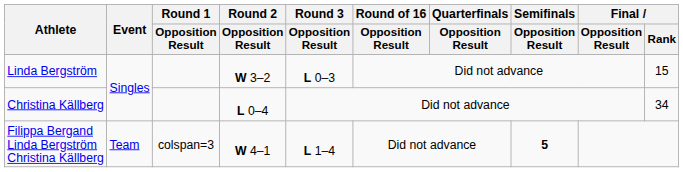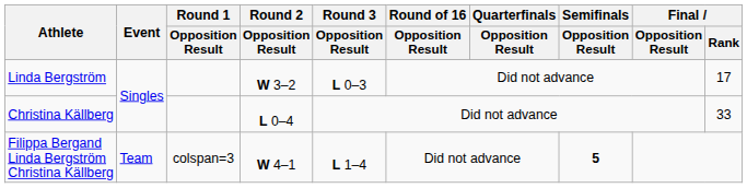Linda Bergström | Final / Rank: 15 -> 17
Christina Källberg | Final / Rank: 34 -> 33
